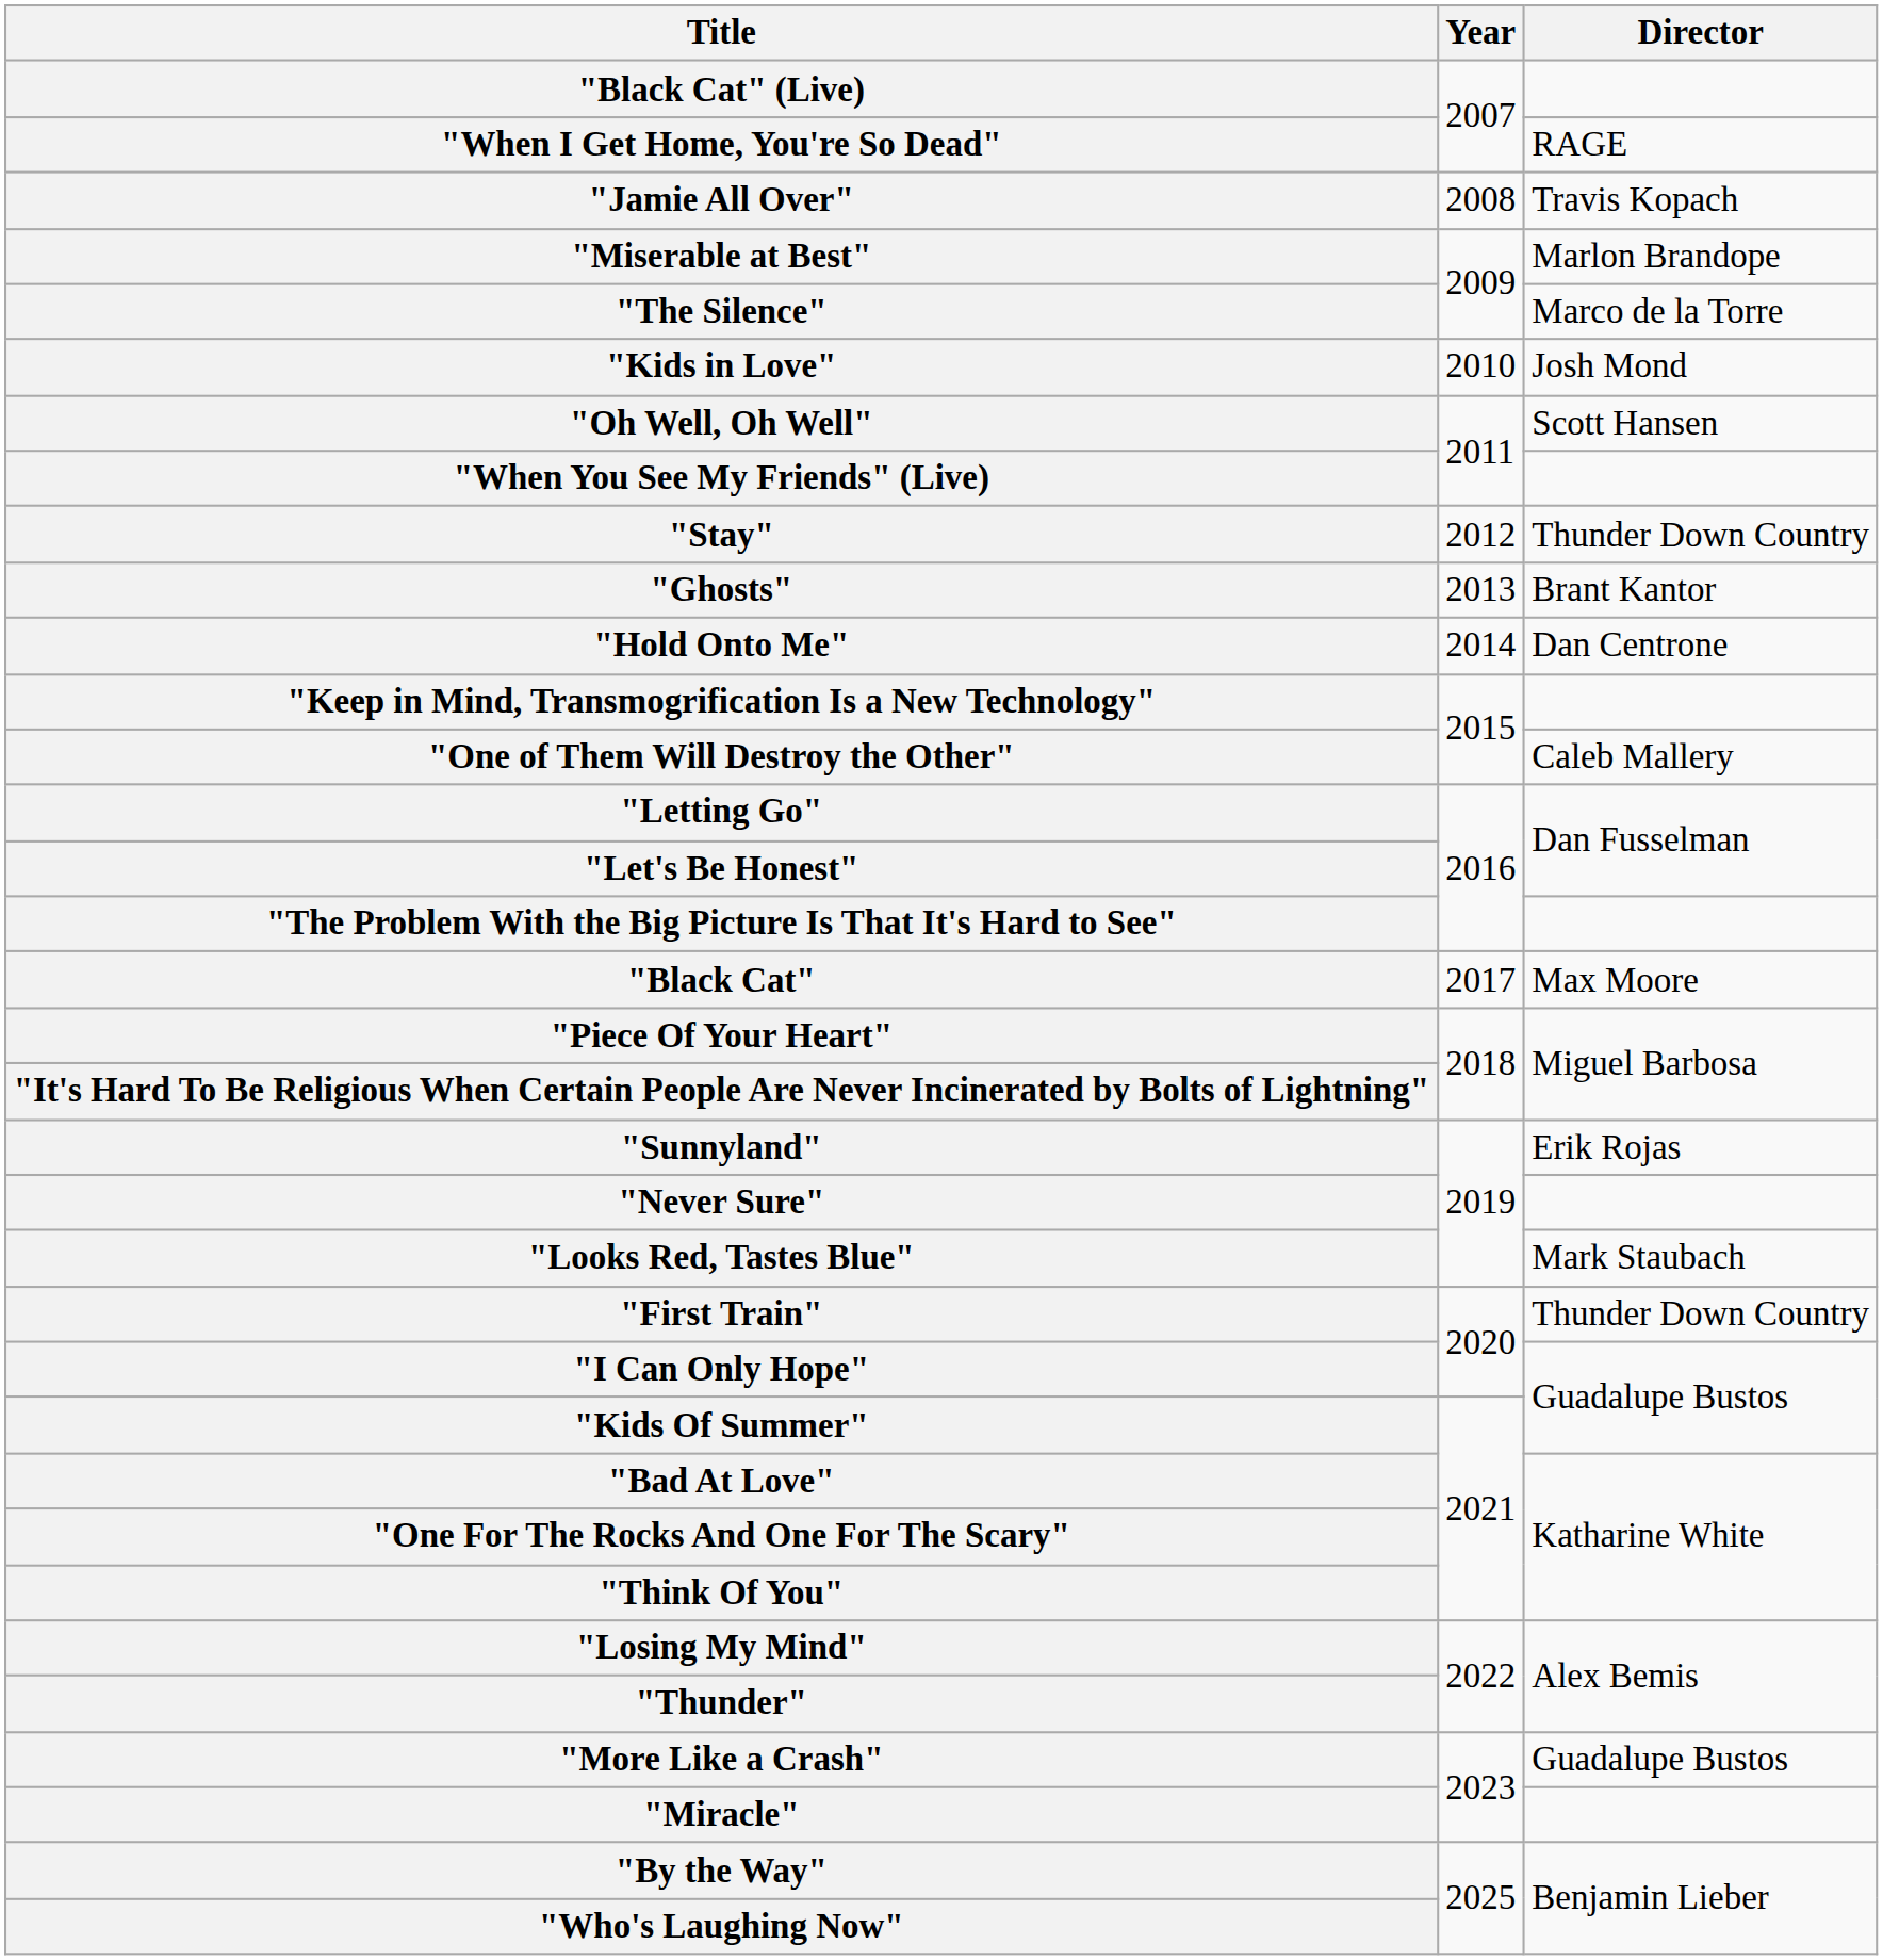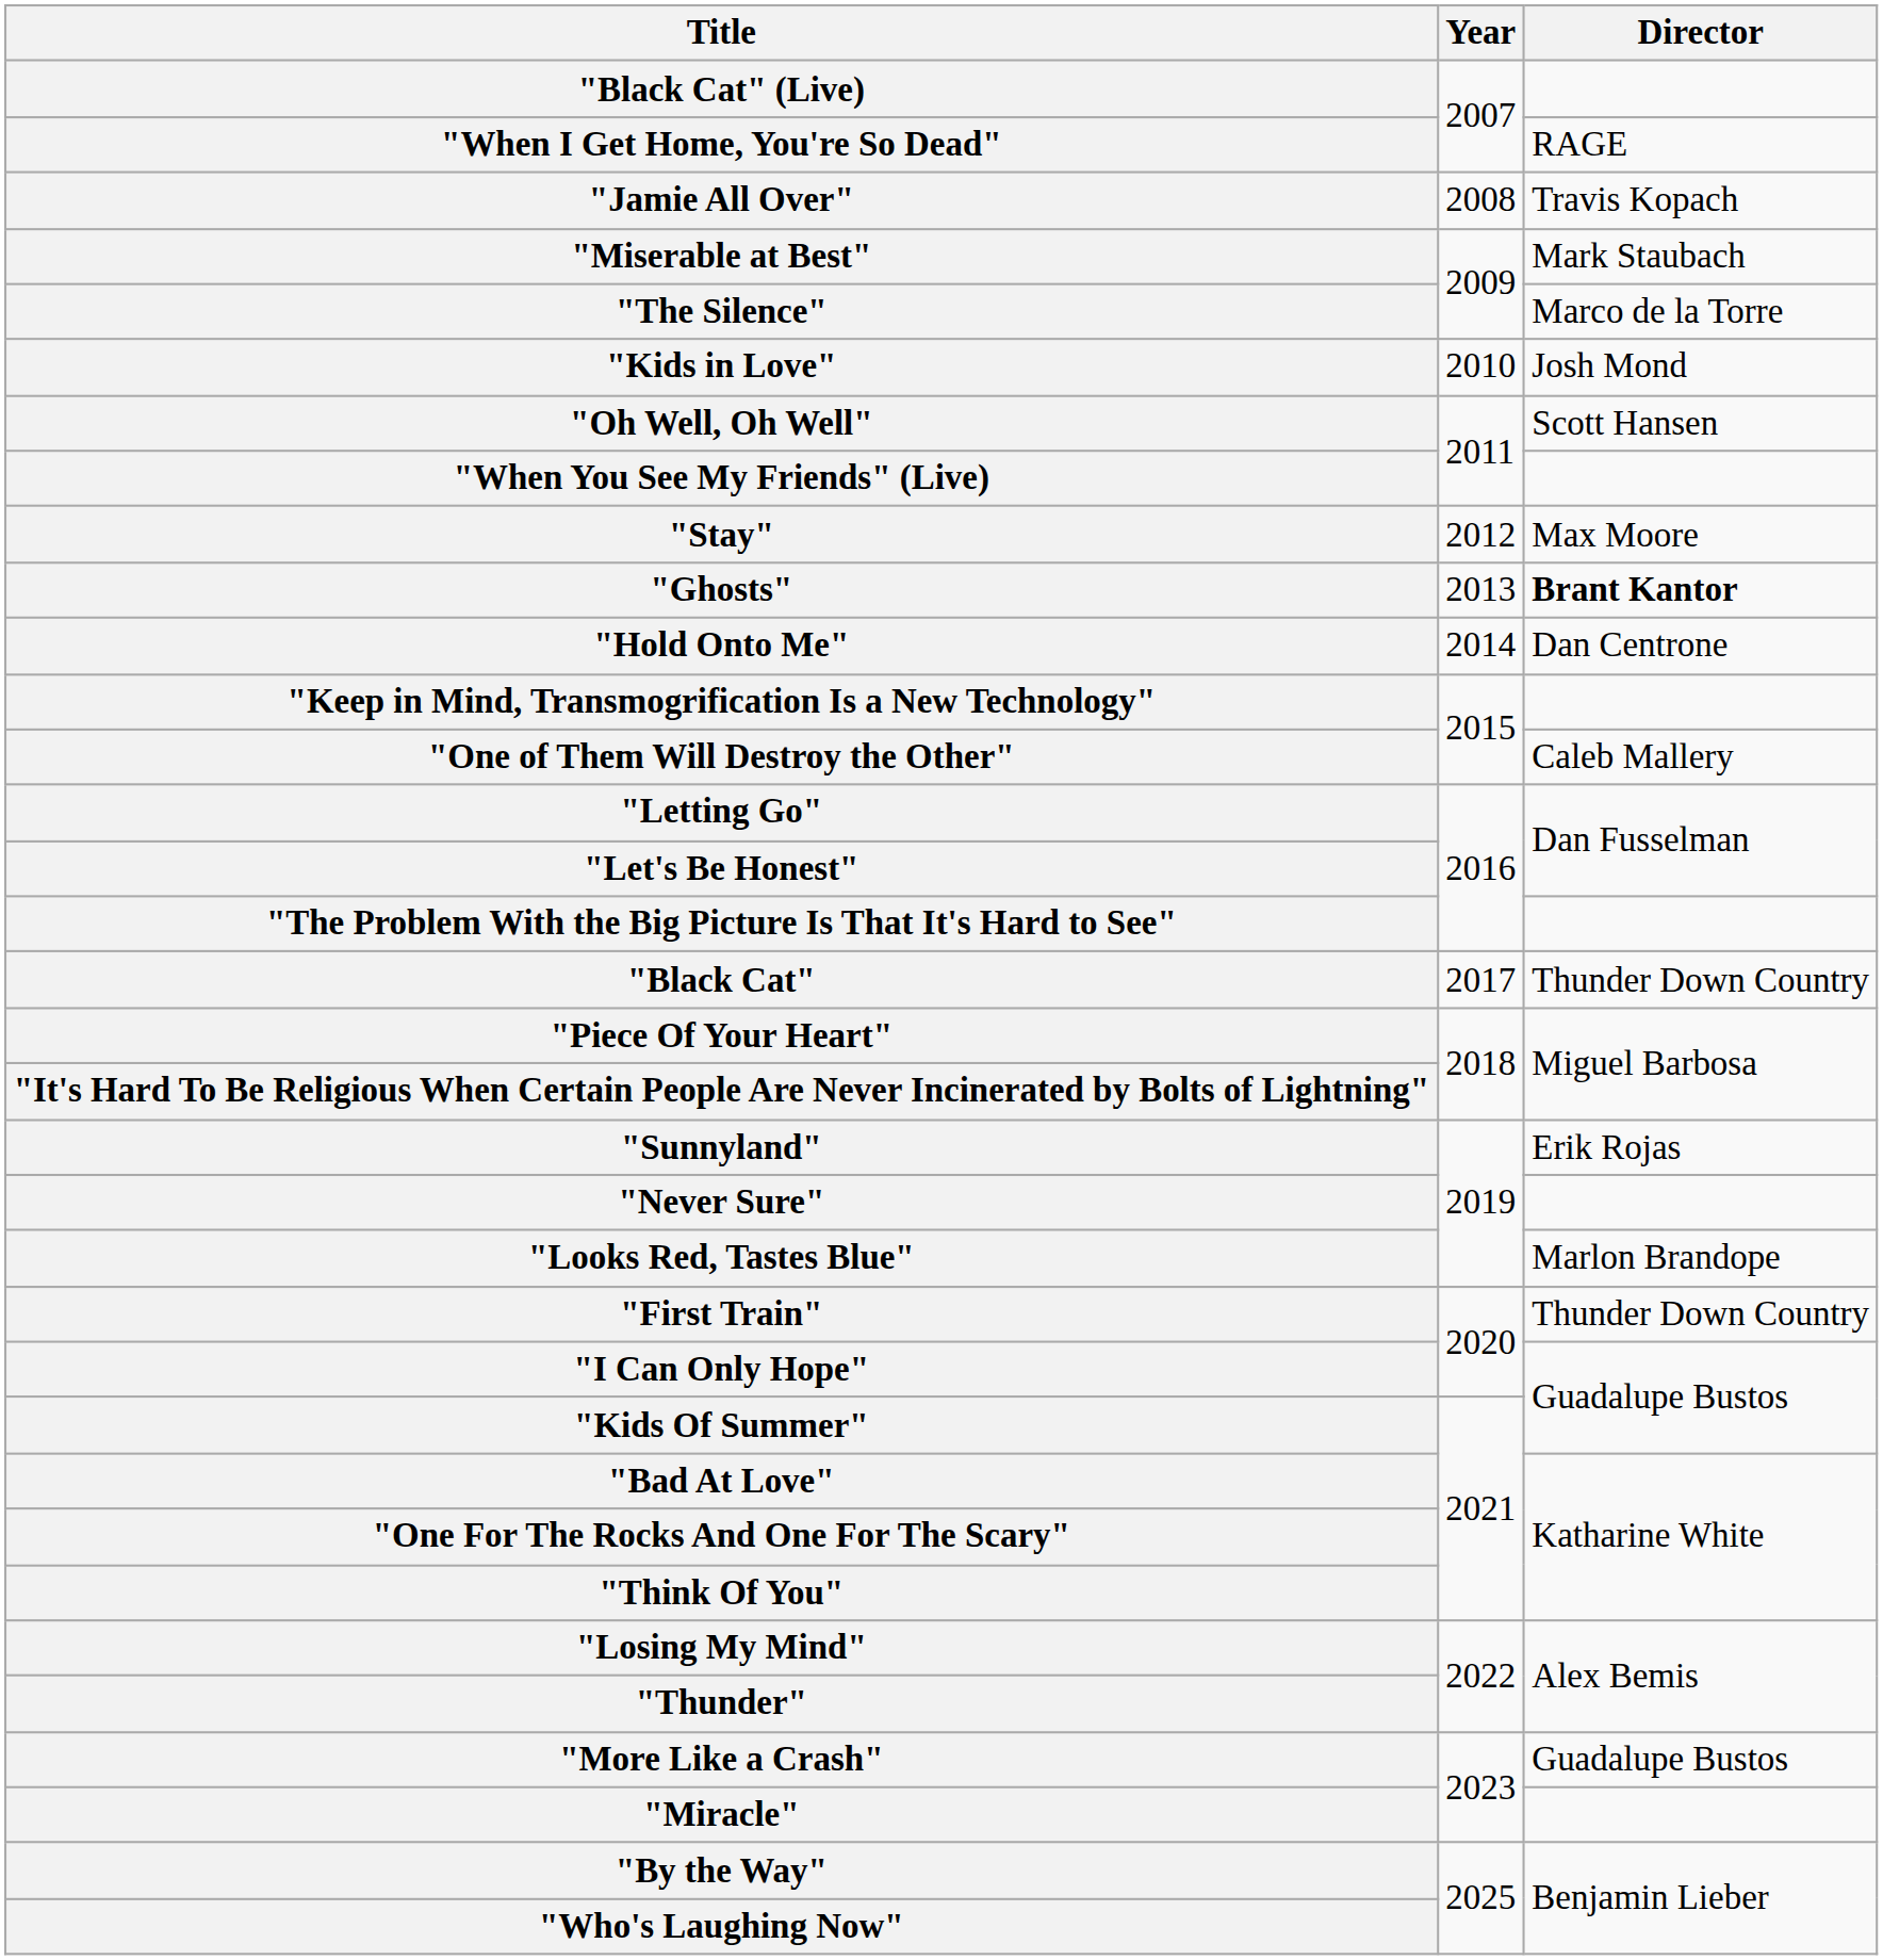"Miserable at Best" | Director: Marlon Brandope -> Mark Staubach
"Stay" | Director: Thunder Down Country -> Max Moore
"Ghosts" | Director: normal -> bold
"Black Cat" | Director: Max Moore -> Thunder Down Country
"Looks Red, Tastes Blue" | Director: Mark Staubach -> Marlon Brandope
